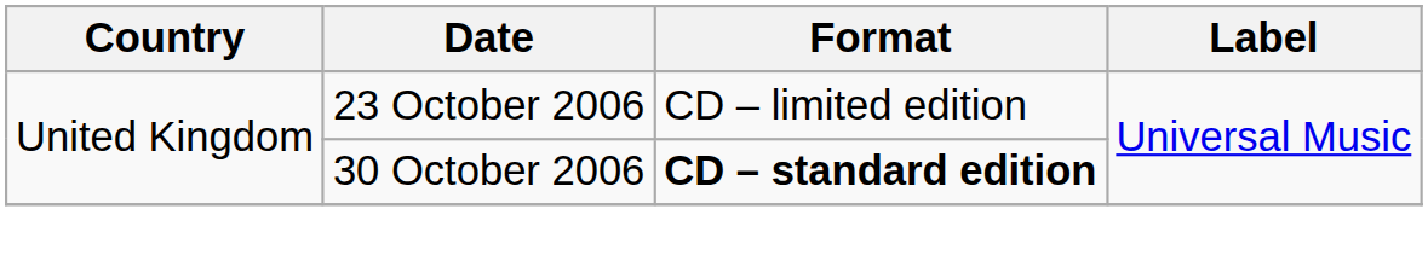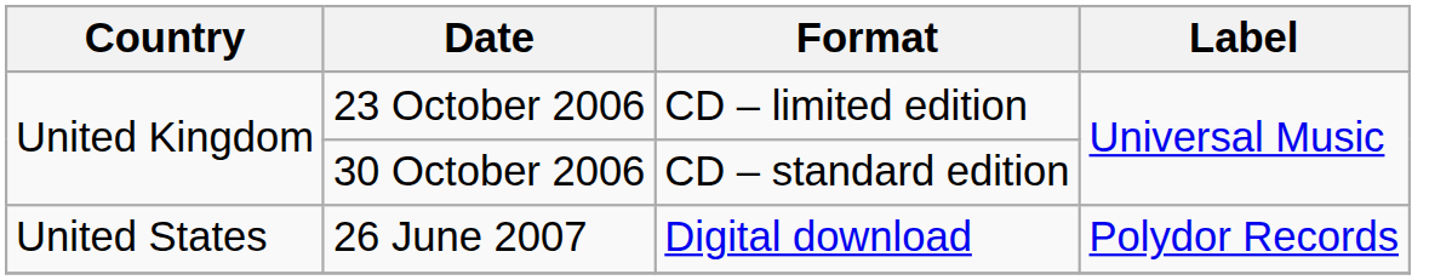30 October 2006 | Format: bold -> normal
+ row: United States | 26 June 2007 | Digital download | Polydor Records
